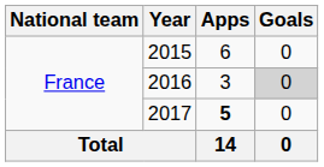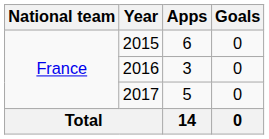2016 | Goals: lightgrey background -> no background
2017 | Apps: bold -> normal
